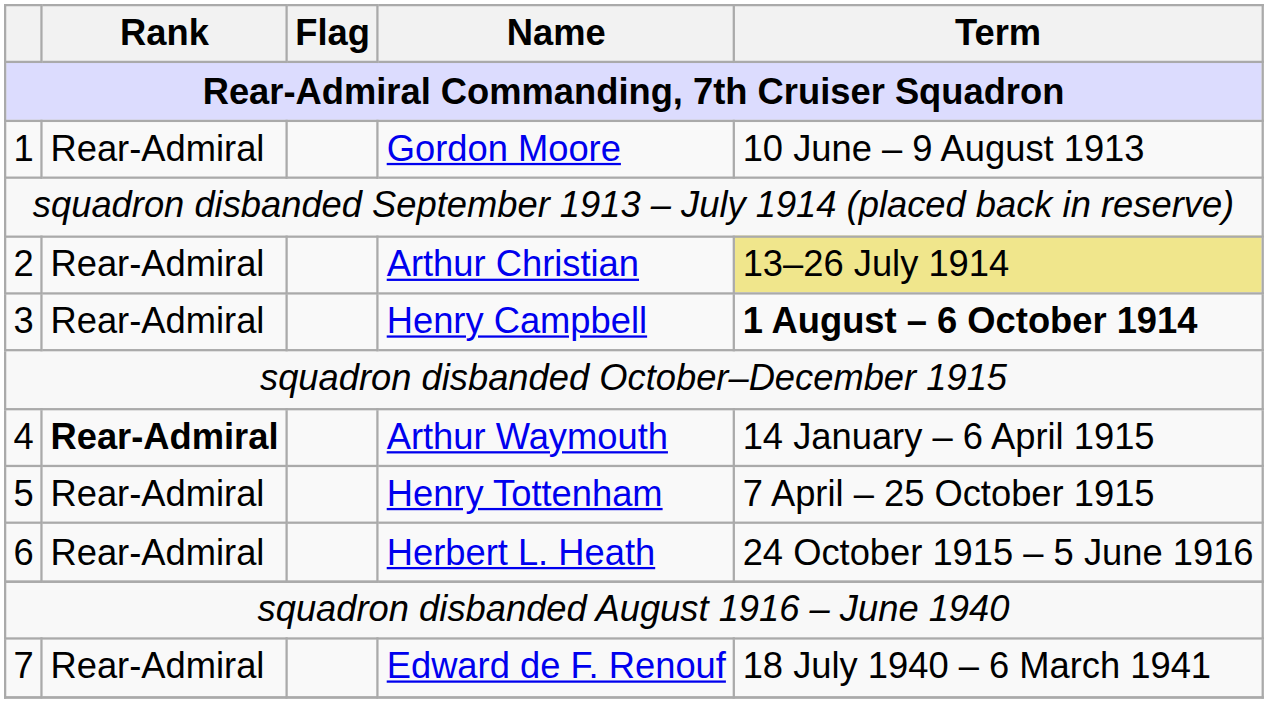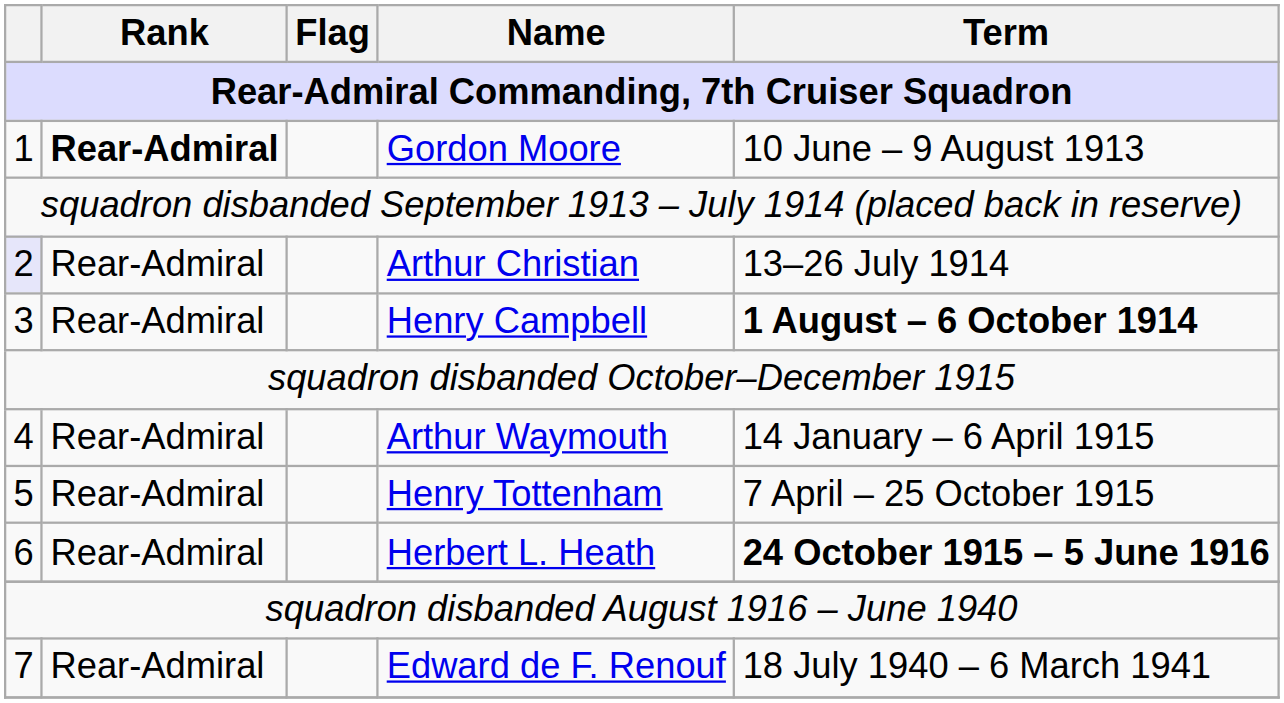Gordon Moore | Rank: normal -> bold
Arthur Christian | column 1: no background -> lavender background
Arthur Christian | Term: khaki background -> no background
Arthur Waymouth | Rank: bold -> normal
Herbert L. Heath | Term: normal -> bold
